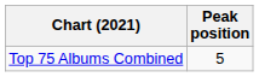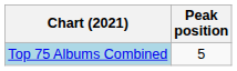row 2 | Chart (2021): no background -> lightblue background
